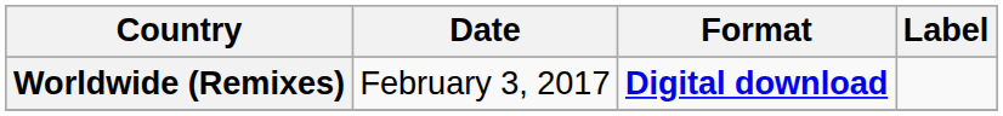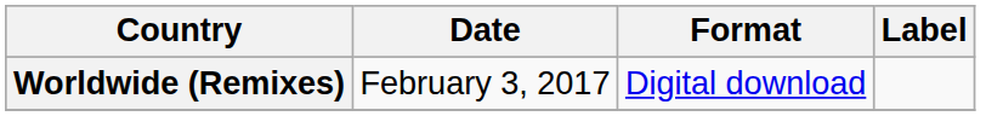Worldwide (Remixes) | Format: bold -> normal
